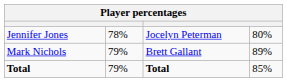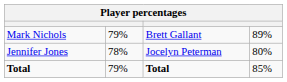rows swapped: Jennifer Jones <-> Mark Nichols
